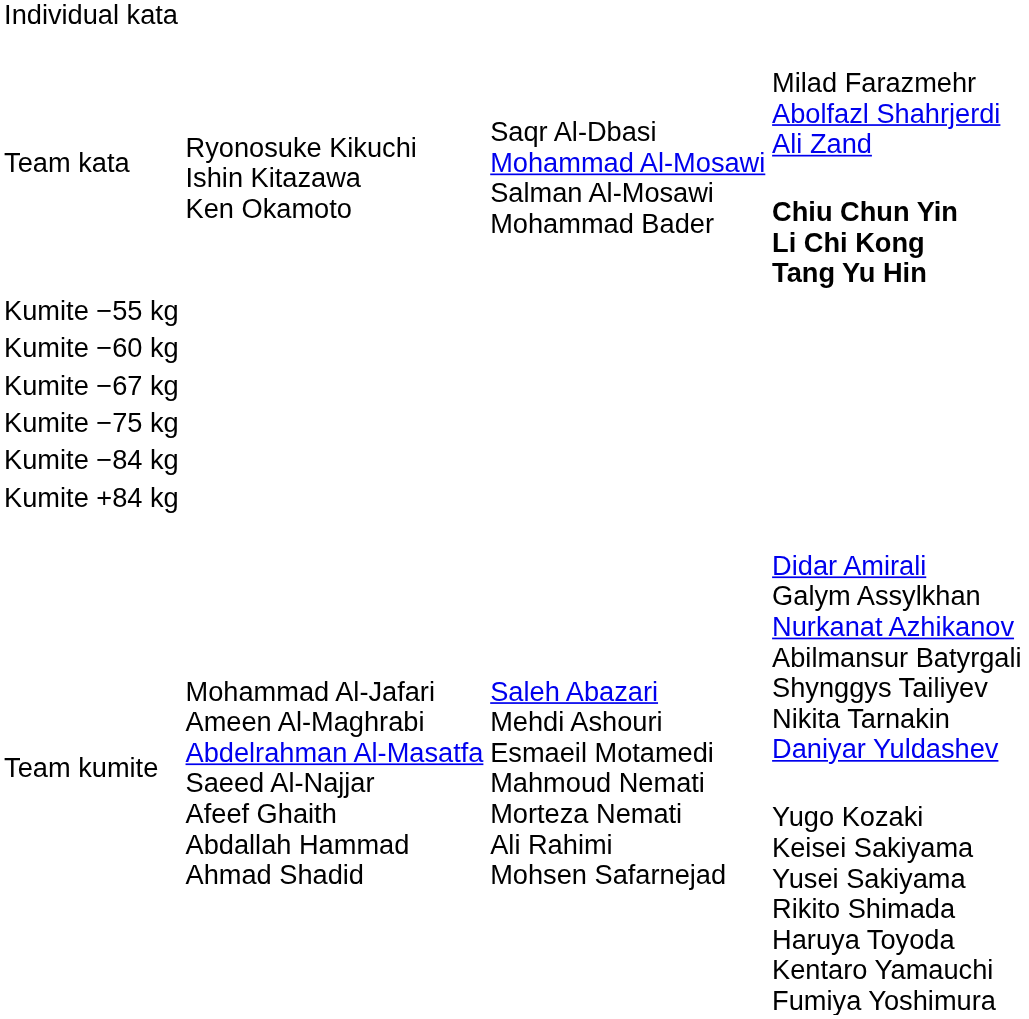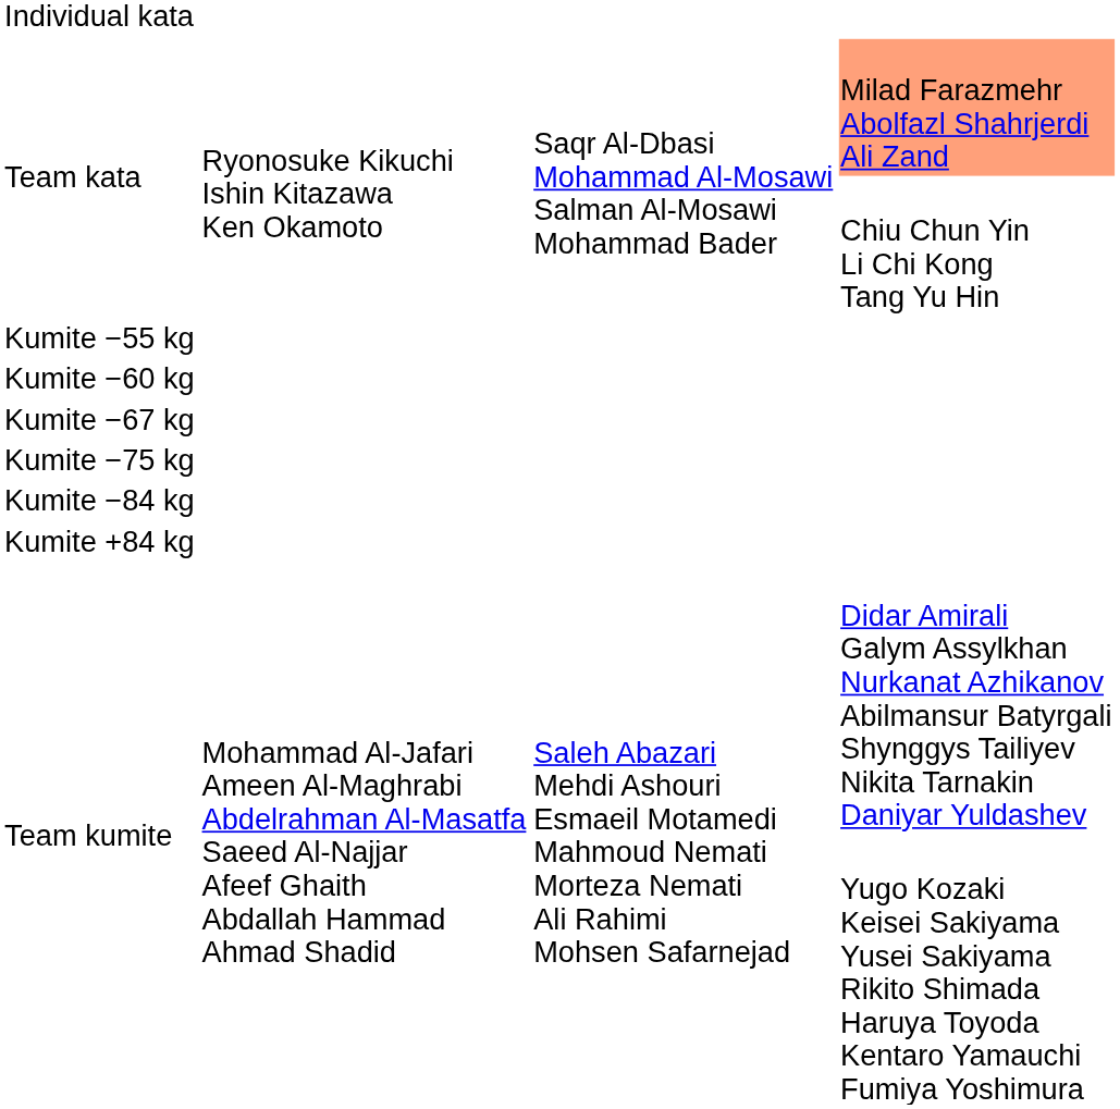Team kata / Milad Farazmehr Abolfazl Shahrjerdi Ali Zand | column 4: no background -> lightsalmon background
Team kata / Chiu Chun Yin Li Chi Kong Tang Yu Hin | column 4: bold -> normal
